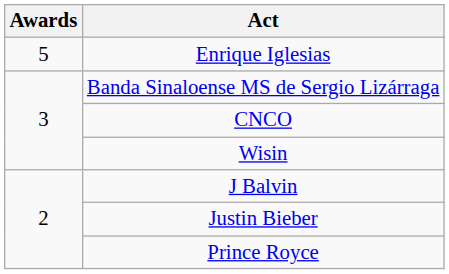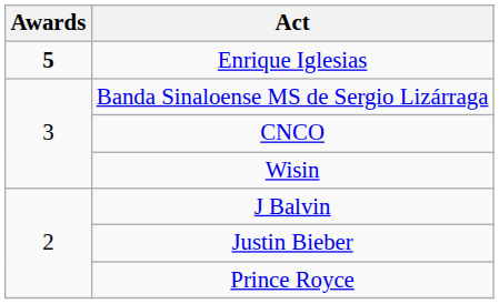Enrique Iglesias | Awards: normal -> bold
